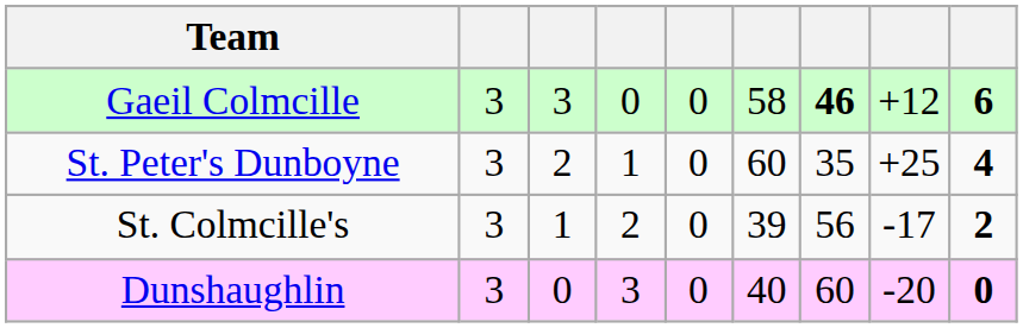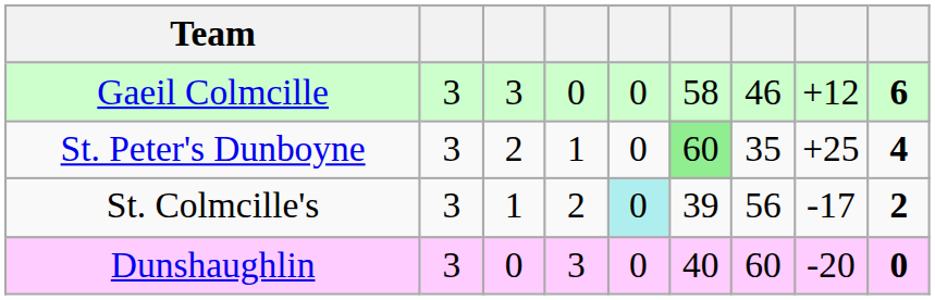Gaeil Colmcille | column 7: bold -> normal
St. Peter's Dunboyne | column 6: no background -> lightgreen background
St. Colmcille's | column 5: no background -> paleturquoise background
